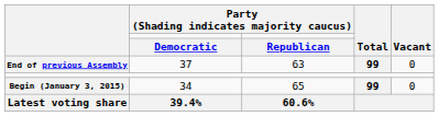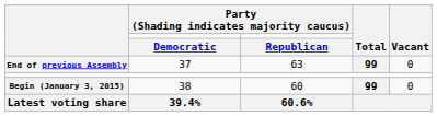Begin (January 3, 2015) | column 2: 34 -> 38
Begin (January 3, 2015) | column 3: 65 -> 60
